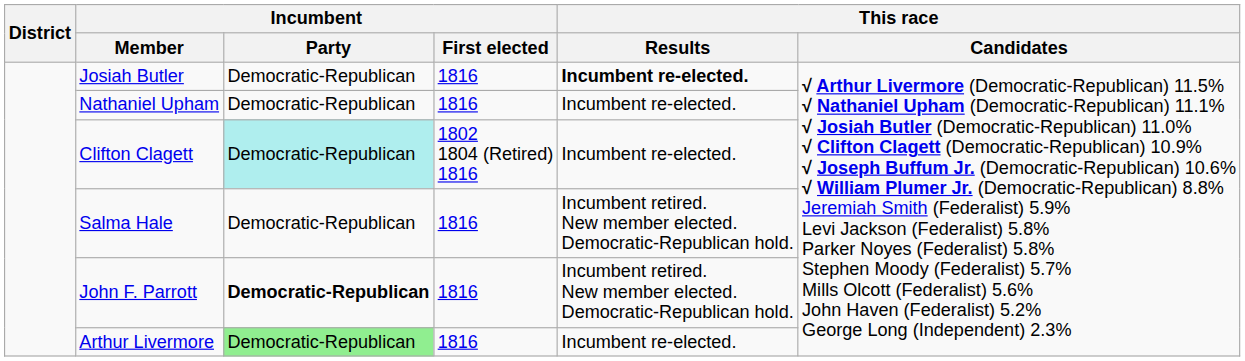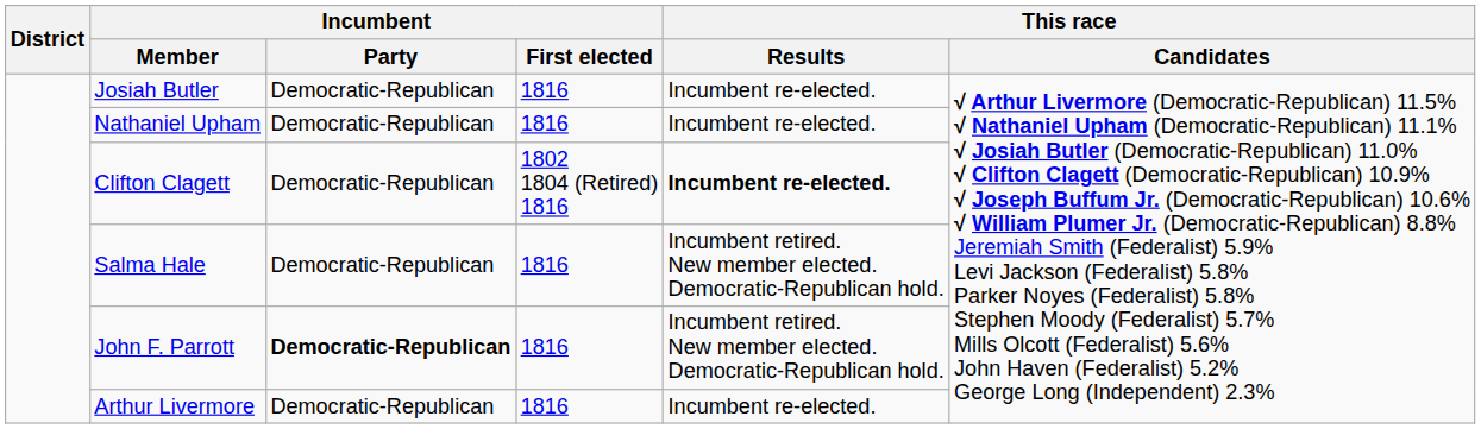Josiah Butler | This race / Results: bold -> normal
Clifton Clagett | Incumbent / Party: paleturquoise background -> no background
Clifton Clagett | This race / Results: normal -> bold
Arthur Livermore | Incumbent / Party: lightgreen background -> no background
